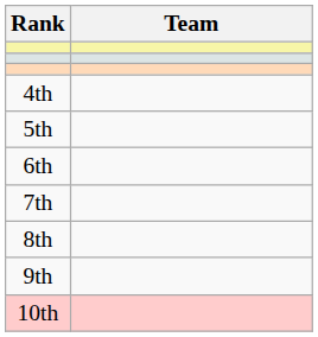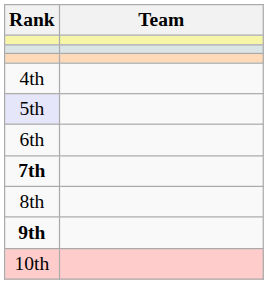row 6 | Rank: no background -> lavender background
row 8 | Rank: normal -> bold
row 10 | Rank: normal -> bold
